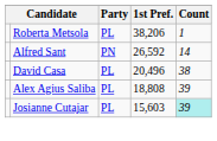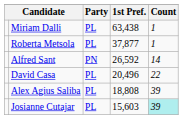+ row: Miriam Dalli | PL | 63,438 | 1
Roberta Metsola | 1st Pref.: 38,206 -> 37,877
David Casa | Count: 38 -> 22
